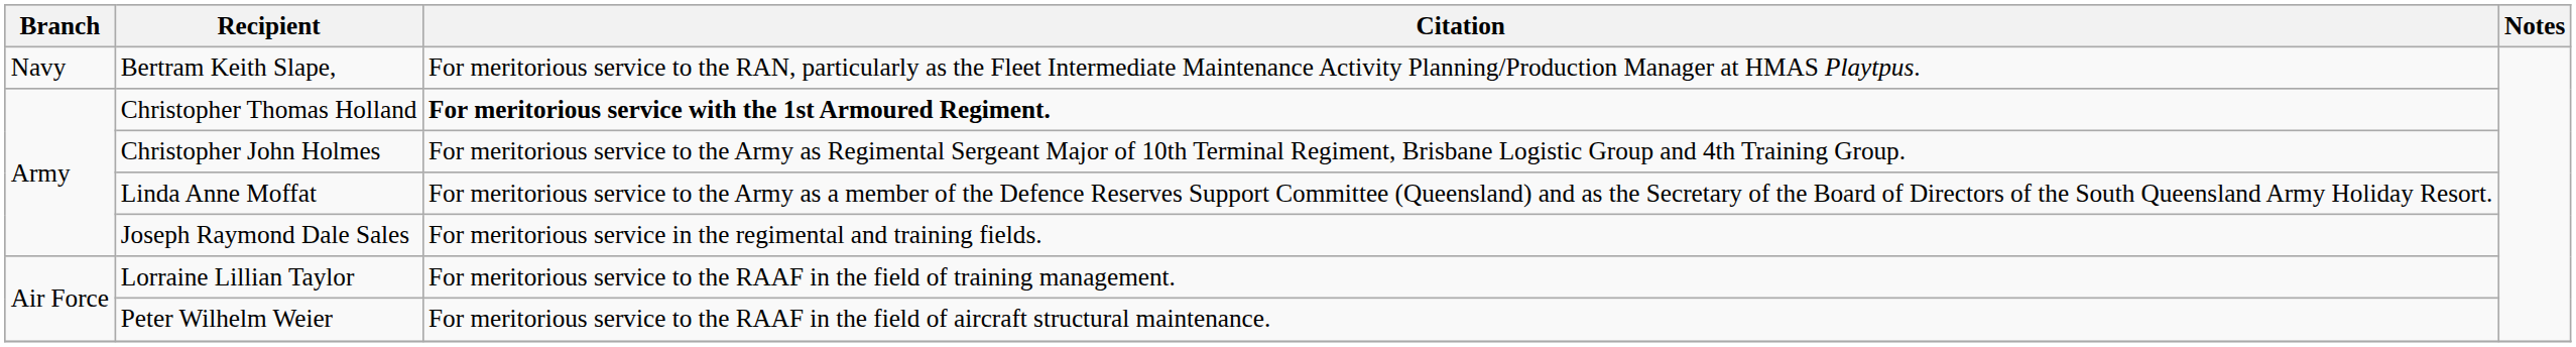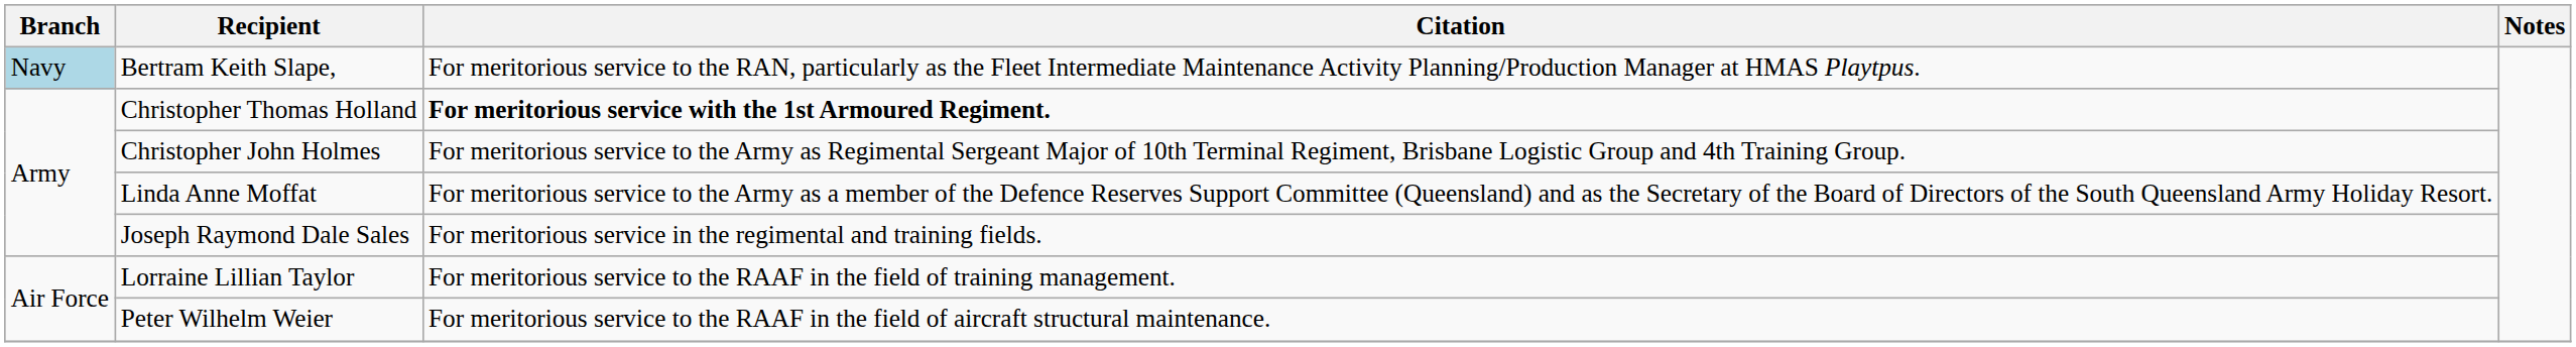Bertram Keith Slape, | Branch: no background -> lightblue background
